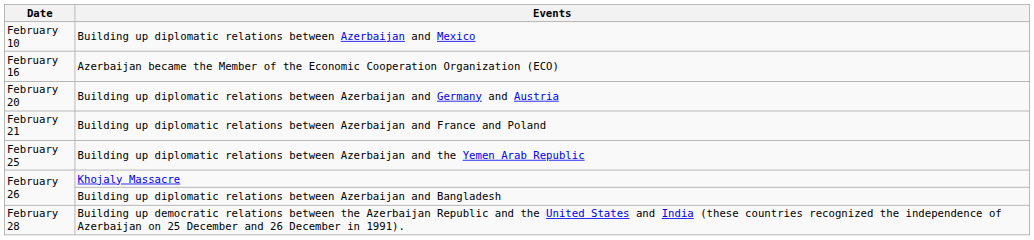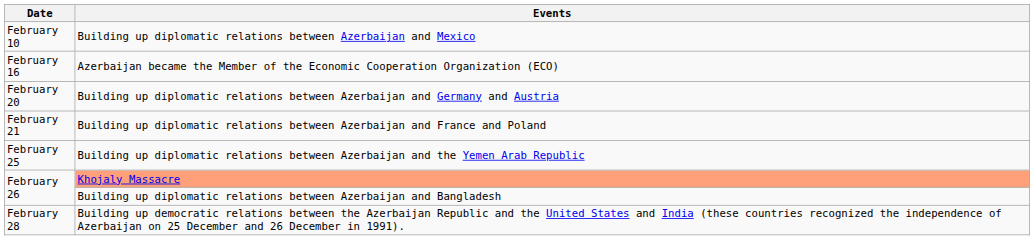Khojaly Massacre | Events: no background -> lightsalmon background
